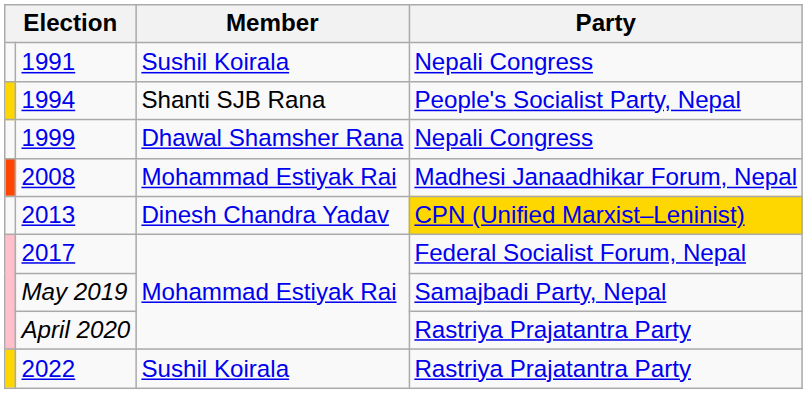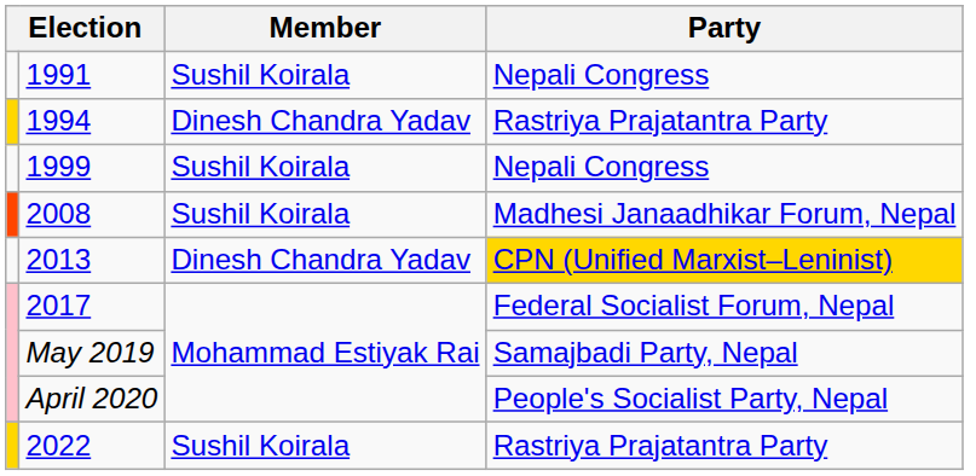1994 | Member: Shanti SJB Rana -> Dinesh Chandra Yadav
1994 | Party: People's Socialist Party, Nepal -> Rastriya Prajatantra Party
1999 | Member: Dhawal Shamsher Rana -> Sushil Koirala
2008 | Member: Mohammad Estiyak Rai -> Sushil Koirala
April 2020 | Party: Rastriya Prajatantra Party -> People's Socialist Party, Nepal
